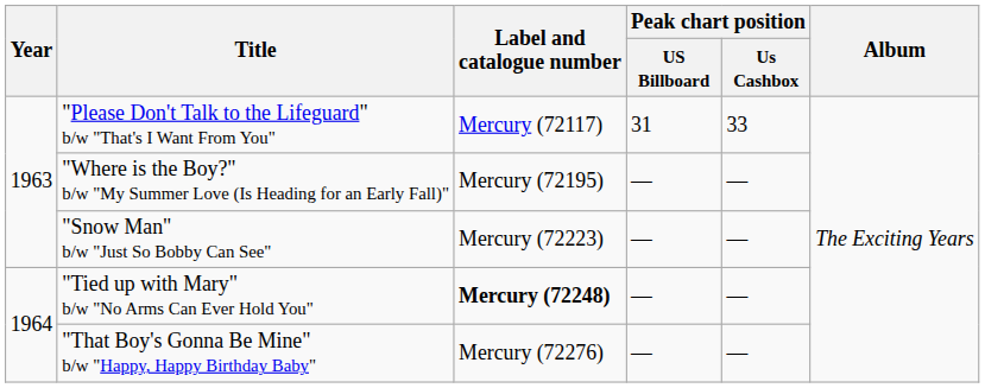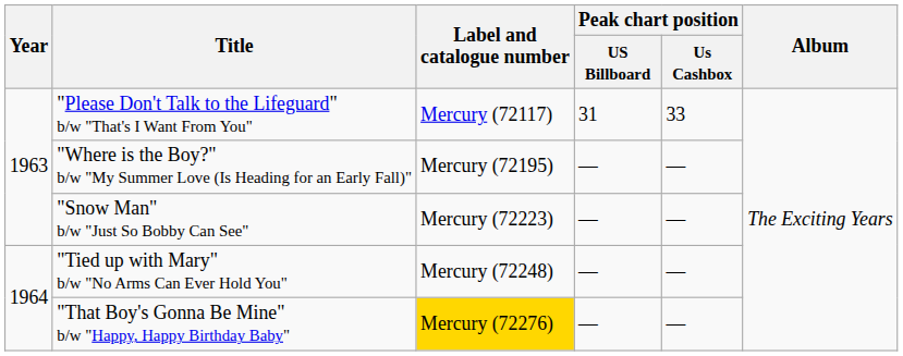"Tied up with Mary" b/w "No Arms Can Ever Hold You" | Label and catalogue number: bold -> normal
"That Boy's Gonna Be Mine" b/w "Happy, Happy Birthday Baby" | Label and catalogue number: no background -> gold background
